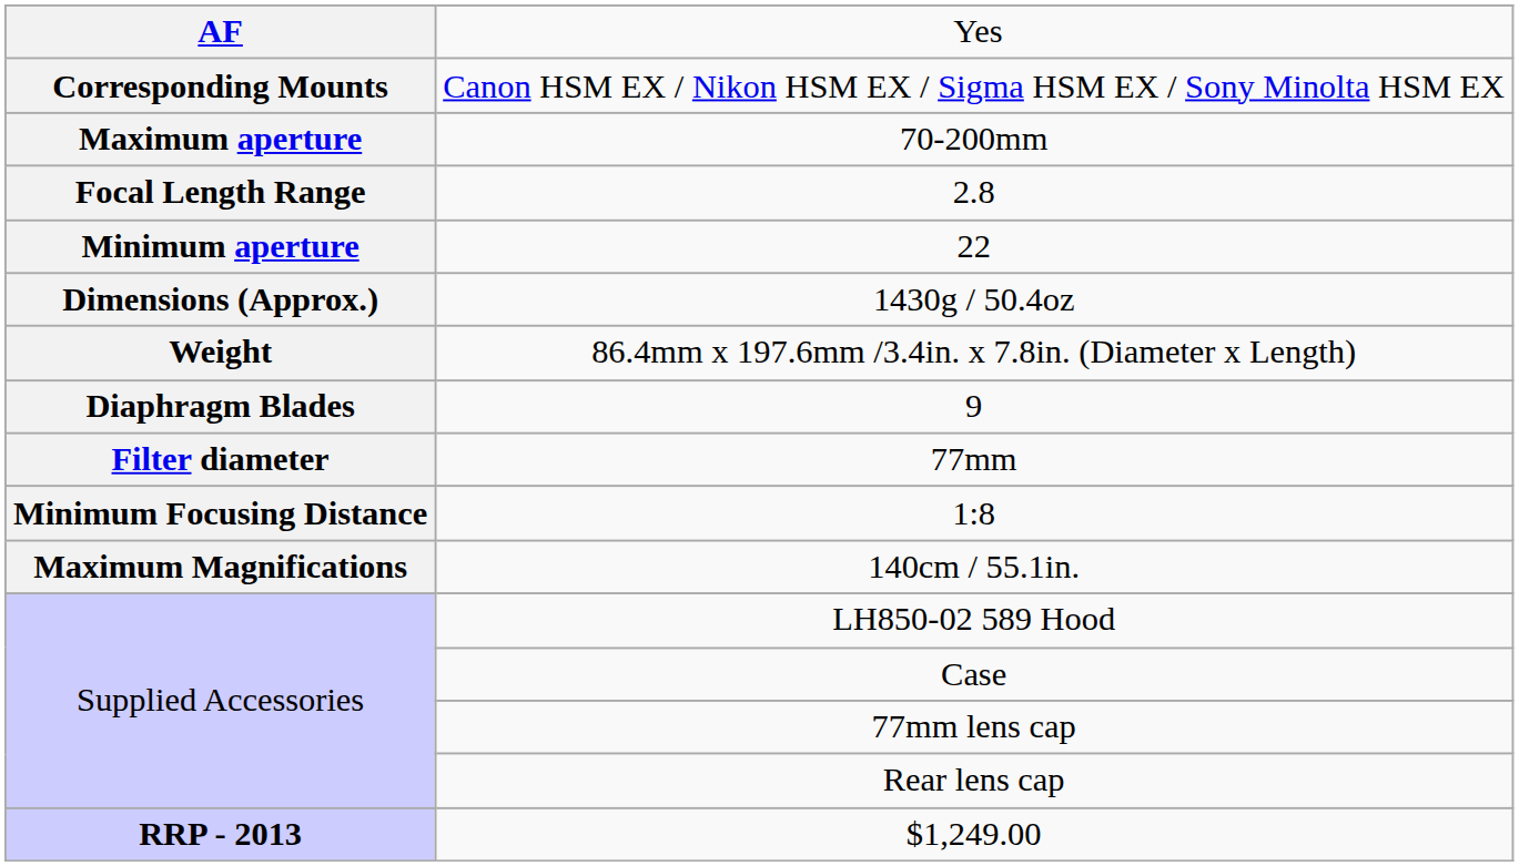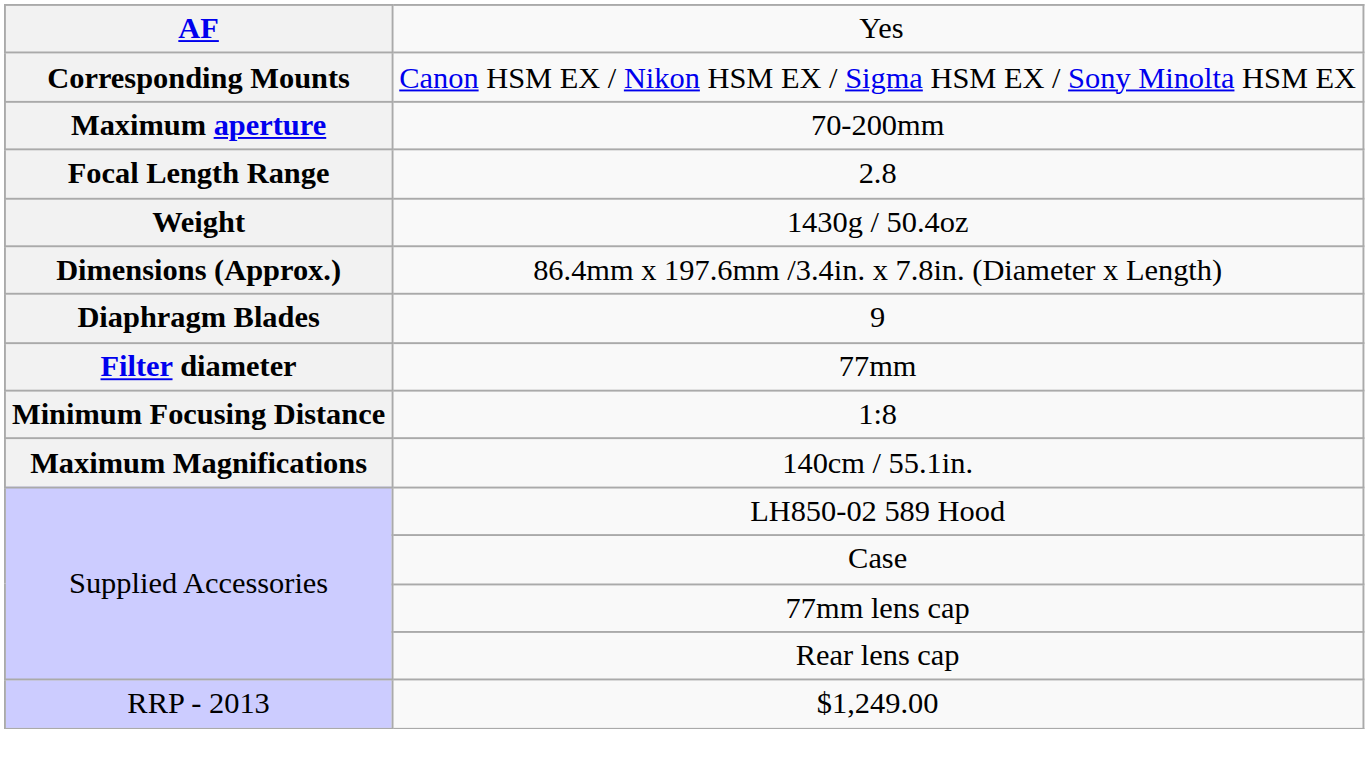- row: Minimum aperture | 22
1430g / 50.4oz | column 1: Dimensions (Approx.) -> Weight
86.4mm x 197.6mm /3.4in. x 7.8in. (Diameter x Length) | column 1: Weight -> Dimensions (Approx.)
$1,249.00 | column 1: bold -> normal
